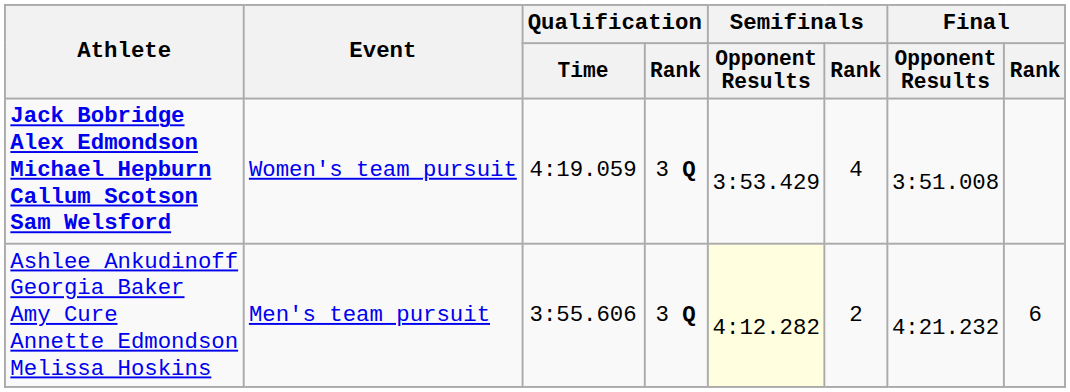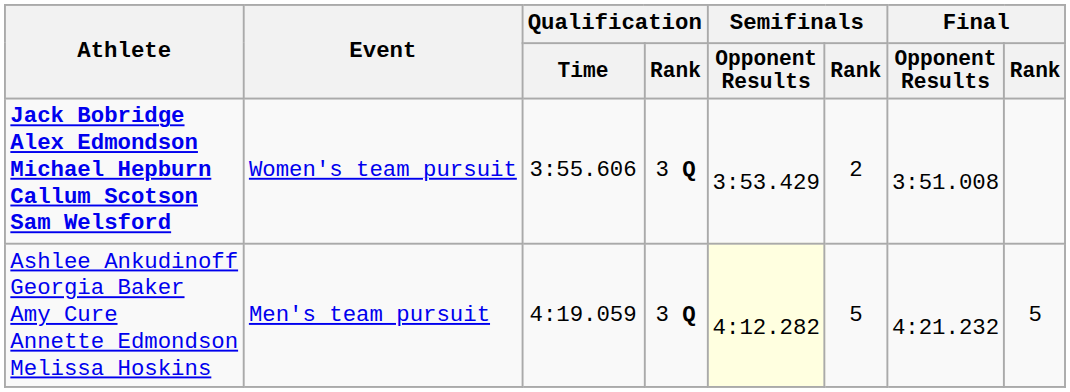row 3 | Qualification / Time: 4:19.059 -> 3:55.606
row 3 | Semifinals / Rank: 4 -> 2
row 4 | Qualification / Time: 3:55.606 -> 4:19.059
row 4 | Semifinals / Rank: 2 -> 5
row 4 | Final / Rank: 6 -> 5
